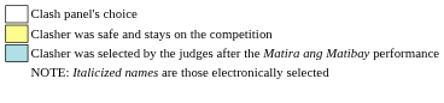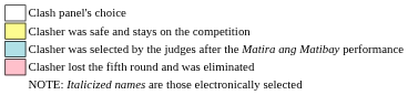+ row: Clasher lost the fifth round and was eliminated
